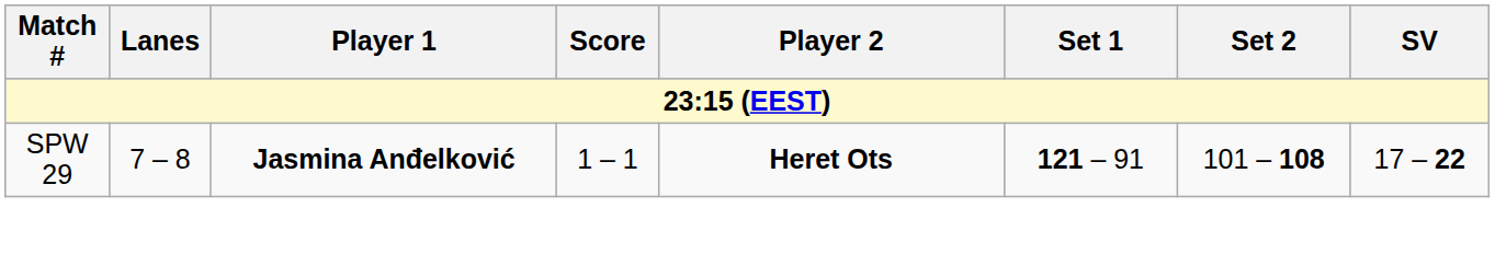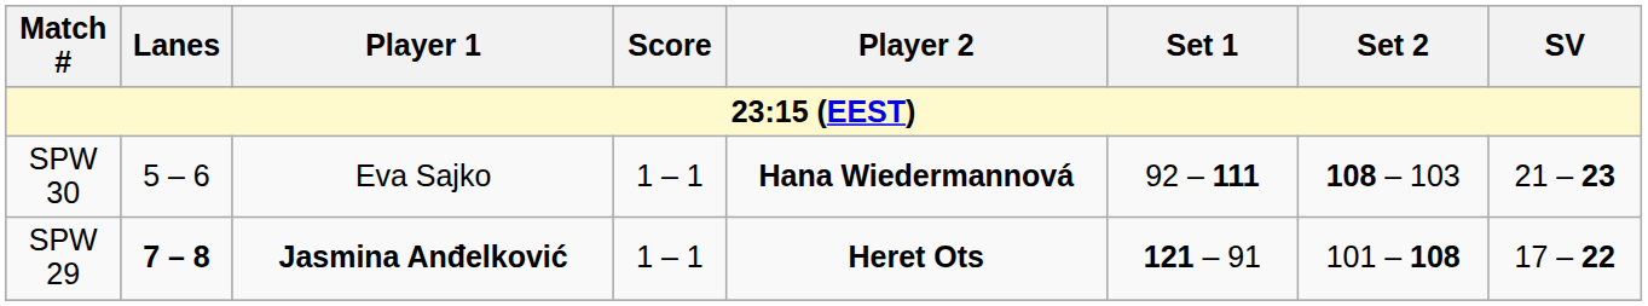+ row: SPW 30 | 5 – 6 | Eva Sajko | 1 – 1 | Hana Wiedermannová | 92 – 111 | 108 – 103 | 21 – 23
SPW 29 | Lanes: normal -> bold
